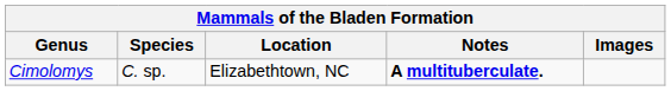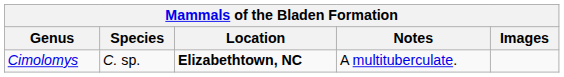Cimolomys | Location: normal -> bold
Cimolomys | Notes: bold -> normal
